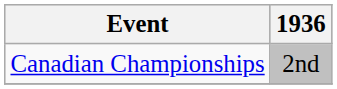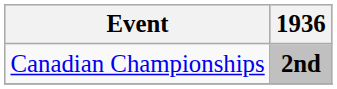Canadian Championships | 1936: normal -> bold
